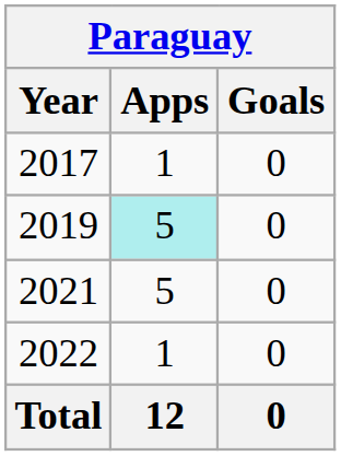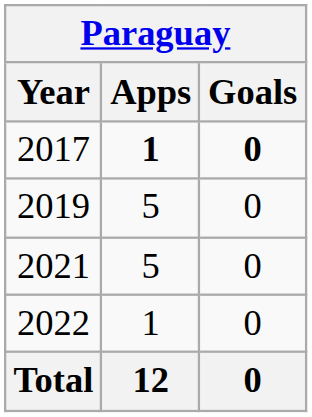2017 | Apps: normal -> bold
2017 | Goals: normal -> bold
2019 | Apps: paleturquoise background -> no background
